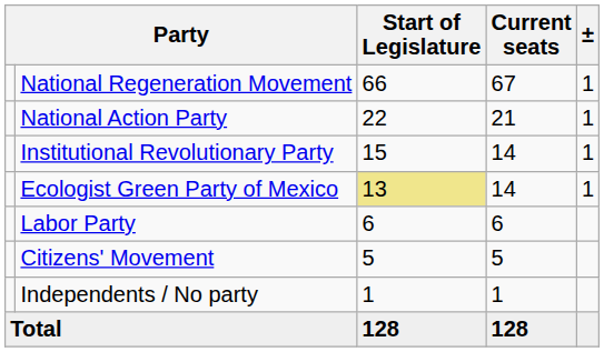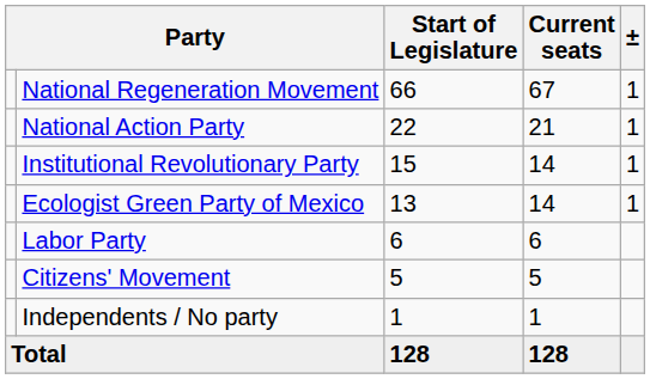Ecologist Green Party of Mexico | Start of Legislature: khaki background -> no background
